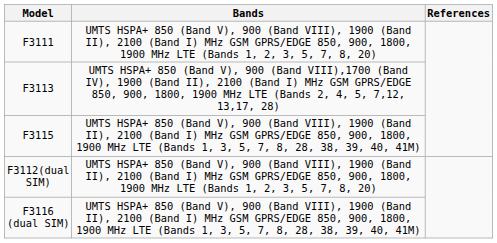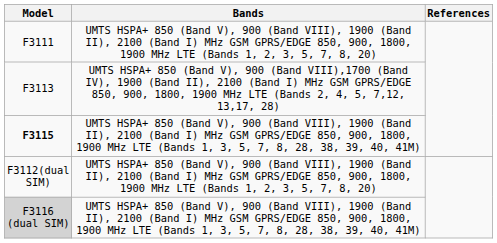F3115 | Model: normal -> bold
F3116 (dual SIM) | Model: no background -> lightgrey background
